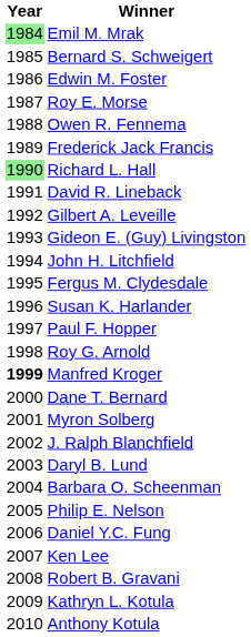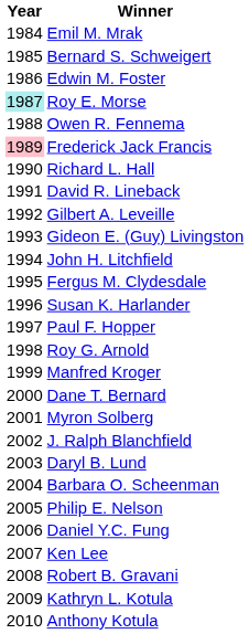Emil M. Mrak | Year: lightgreen background -> no background
Roy E. Morse | Year: no background -> paleturquoise background
Frederick Jack Francis | Year: no background -> pink background
Richard L. Hall | Year: lightgreen background -> no background
Manfred Kroger | Year: bold -> normal
